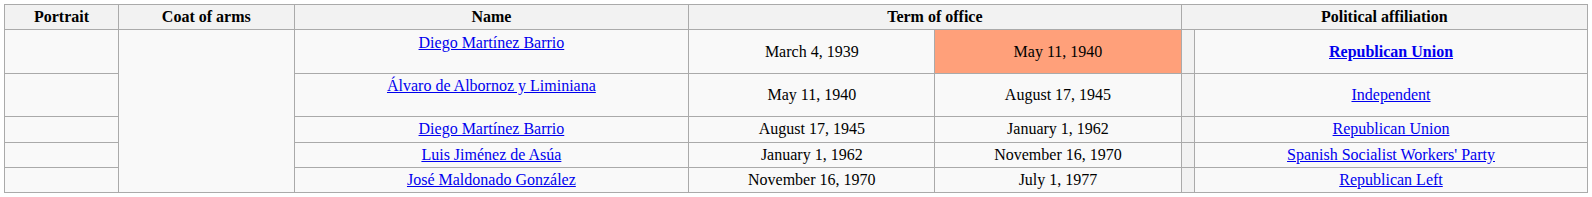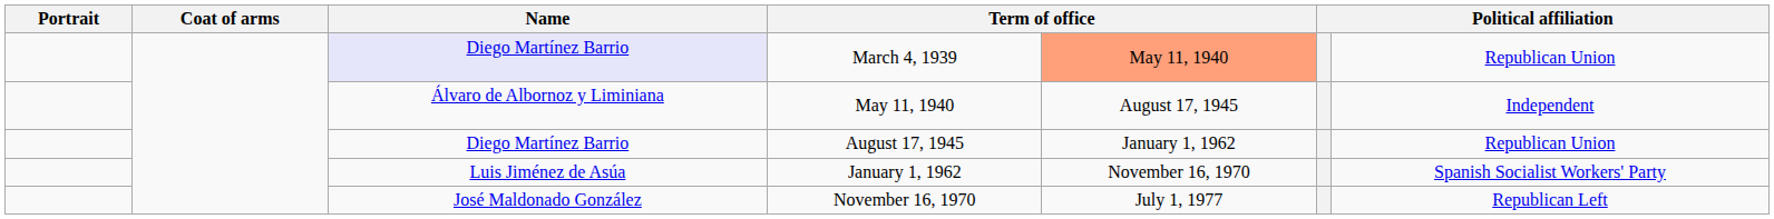March 4, 1939 | Name: no background -> lavender background
March 4, 1939 | column 7: bold -> normal
